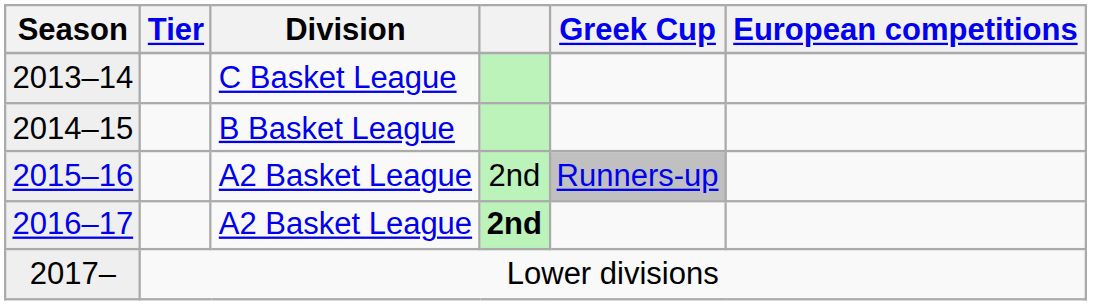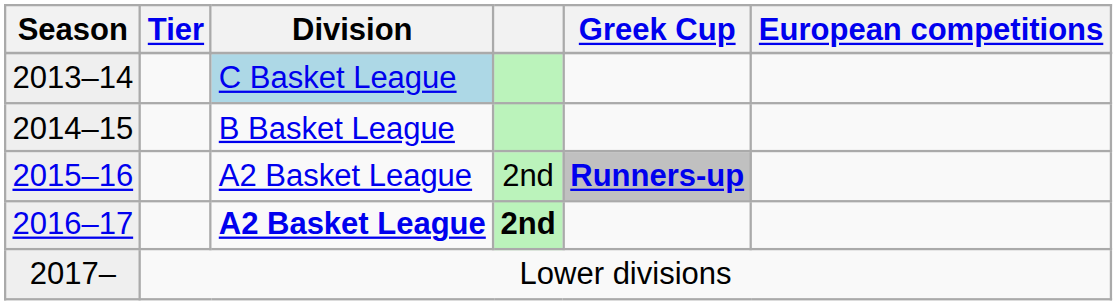2013–14 | Division: no background -> lightblue background
2015–16 | Greek Cup: normal -> bold
2016–17 | Division: normal -> bold
